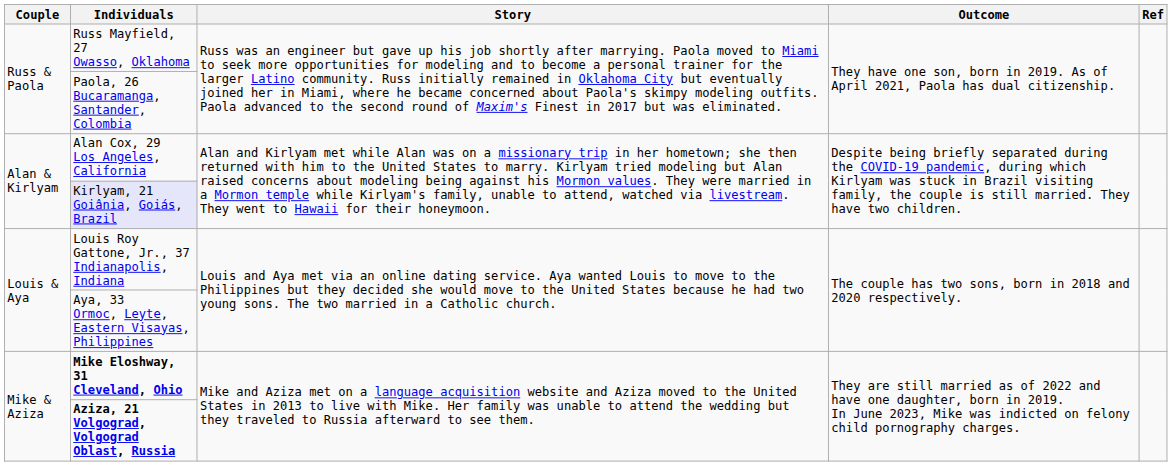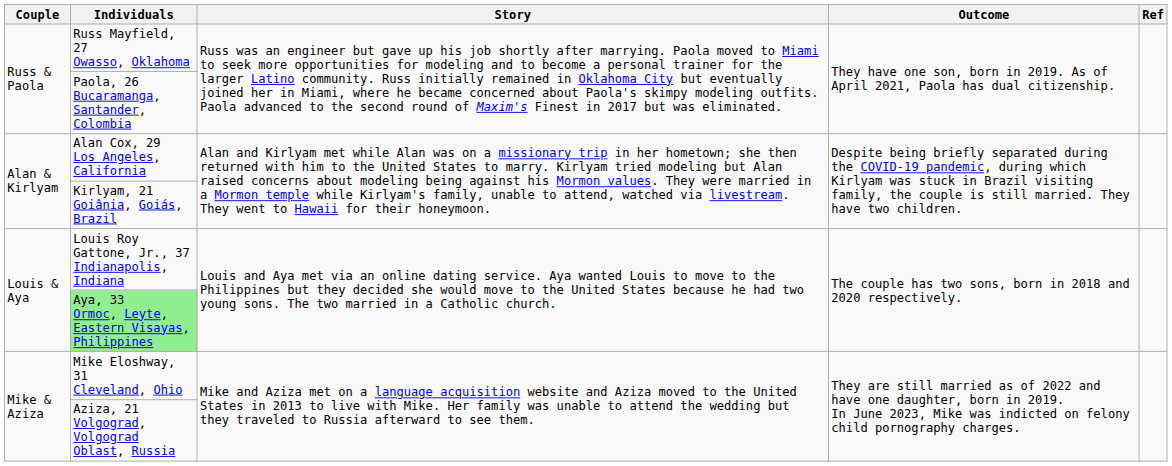Kirlyam, 21 Goiânia, Goiás, Brazil | Individuals: lavender background -> no background
Aya, 33 Ormoc, Leyte, Eastern Visayas, Philippines | Individuals: no background -> lightgreen background
Mike Eloshway, 31 Cleveland, Ohio | Individuals: bold -> normal
Aziza, 21 Volgograd, Volgograd Oblast, Russia | Individuals: bold -> normal
